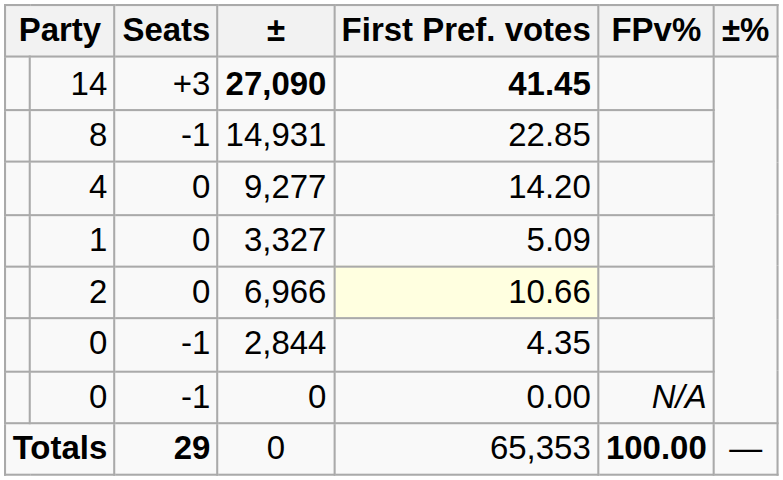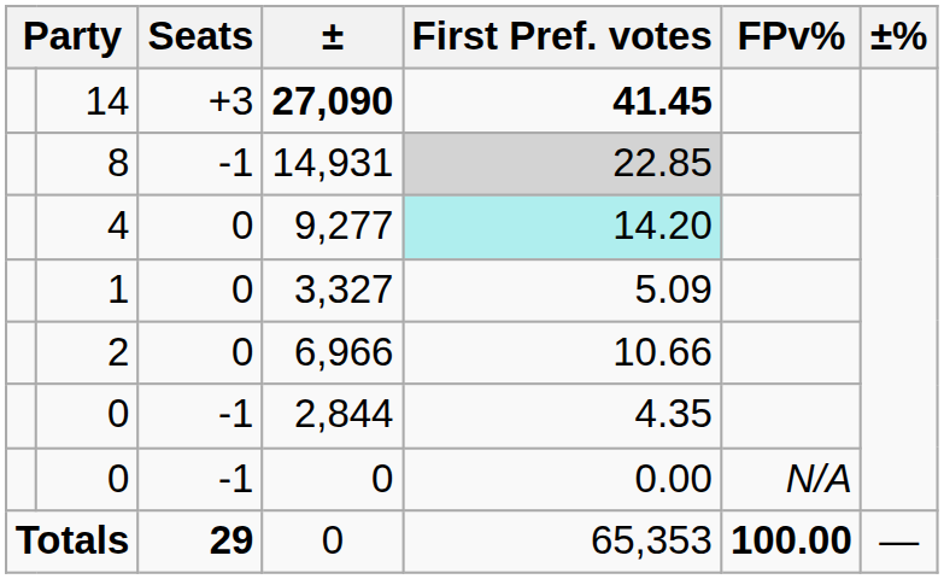8 | First Pref. votes: no background -> lightgrey background
4 | First Pref. votes: no background -> paleturquoise background
2 | First Pref. votes: lightyellow background -> no background
